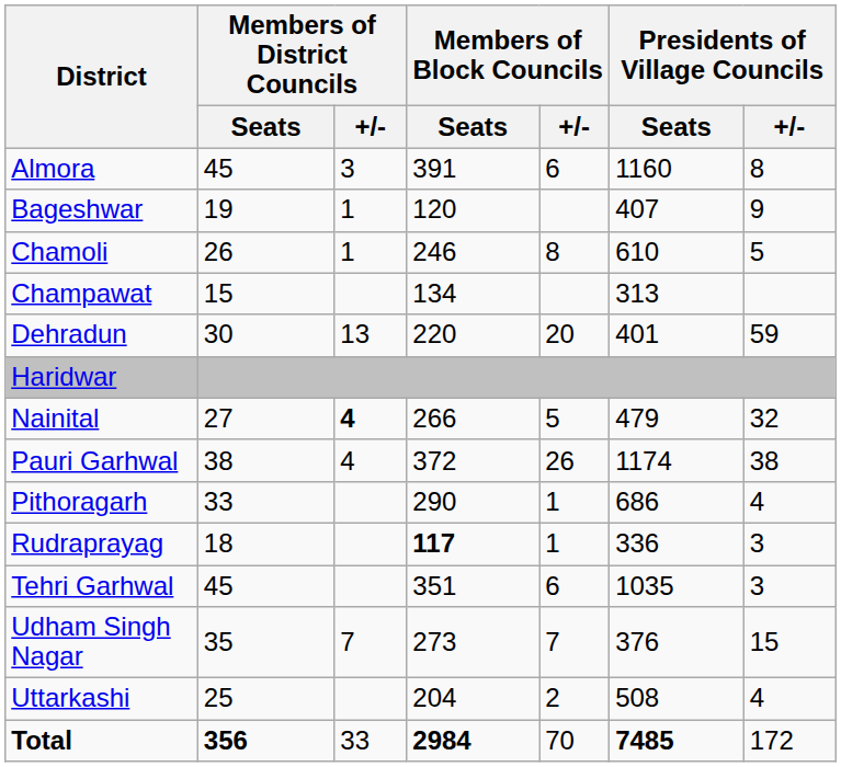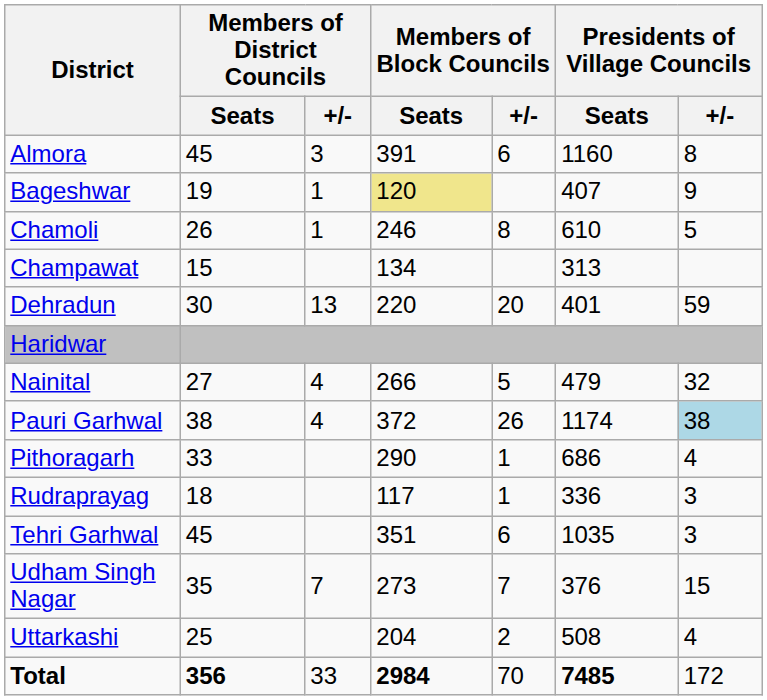Bageshwar | Members of Block Councils / Seats: no background -> khaki background
Nainital | Members of District Councils / +/-: bold -> normal
Pauri Garhwal | Presidents of Village Councils / +/-: no background -> lightblue background
Rudraprayag | Members of Block Councils / Seats: bold -> normal
